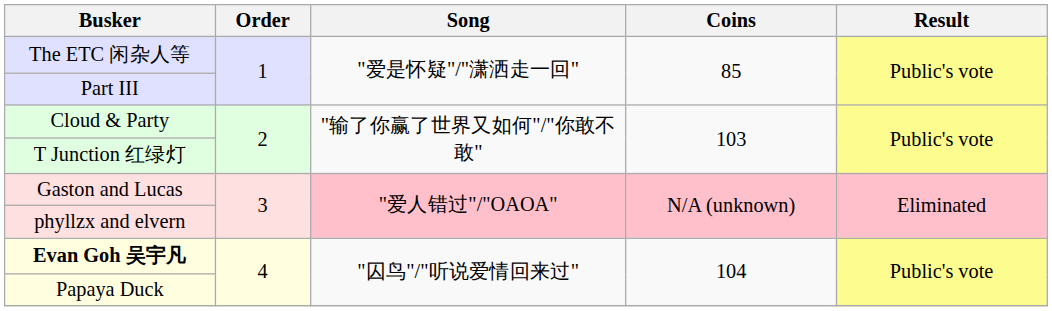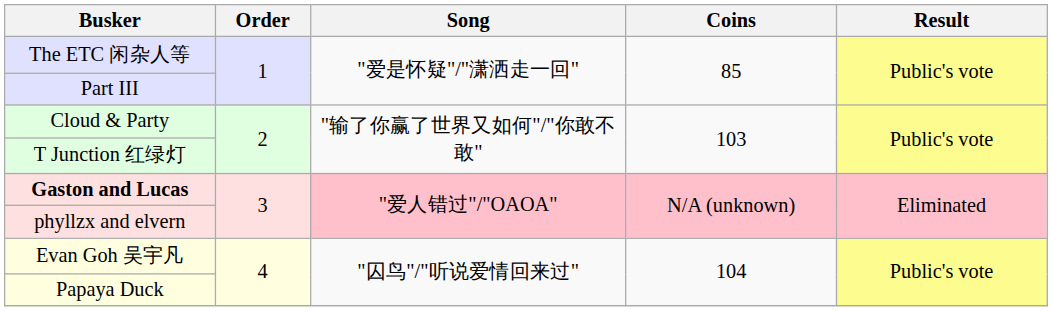Gaston and Lucas | Busker: normal -> bold
Evan Goh 吴宇凡 | Busker: bold -> normal
